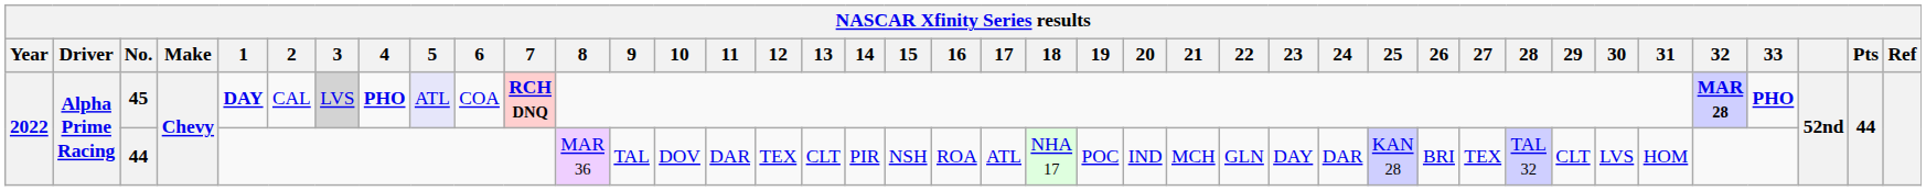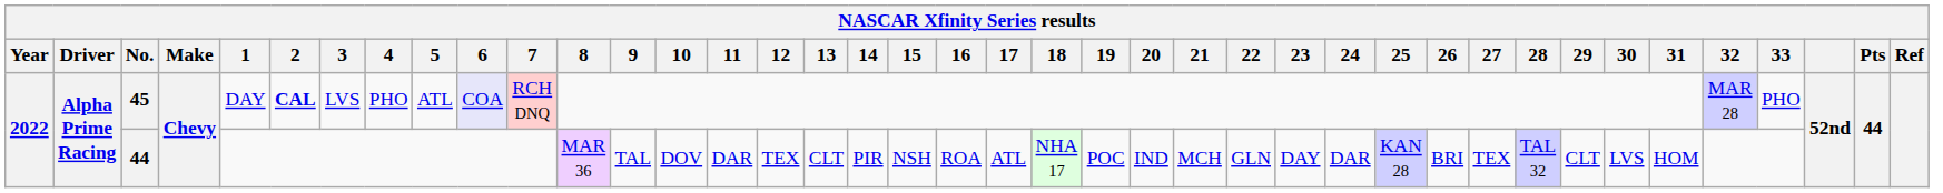45 | 1: bold -> normal
45 | 2: normal -> bold
45 | 3: lightgrey background -> no background
45 | 4: bold -> normal
45 | 5: lavender background -> no background
45 | 6: no background -> lavender background
45 | 7: bold -> normal
45 | 32: bold -> normal
45 | 33: bold -> normal
